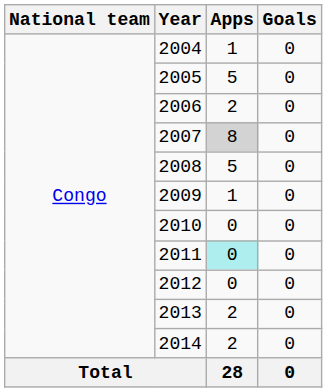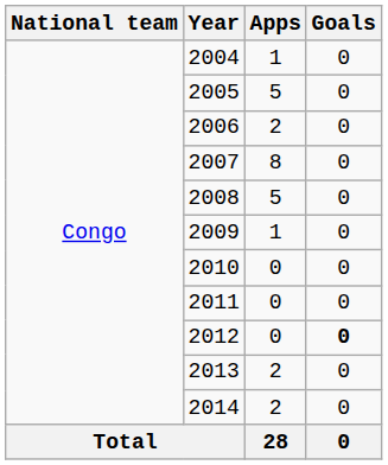2007 | Apps: lightgrey background -> no background
2011 | Apps: paleturquoise background -> no background
2012 | Goals: normal -> bold
